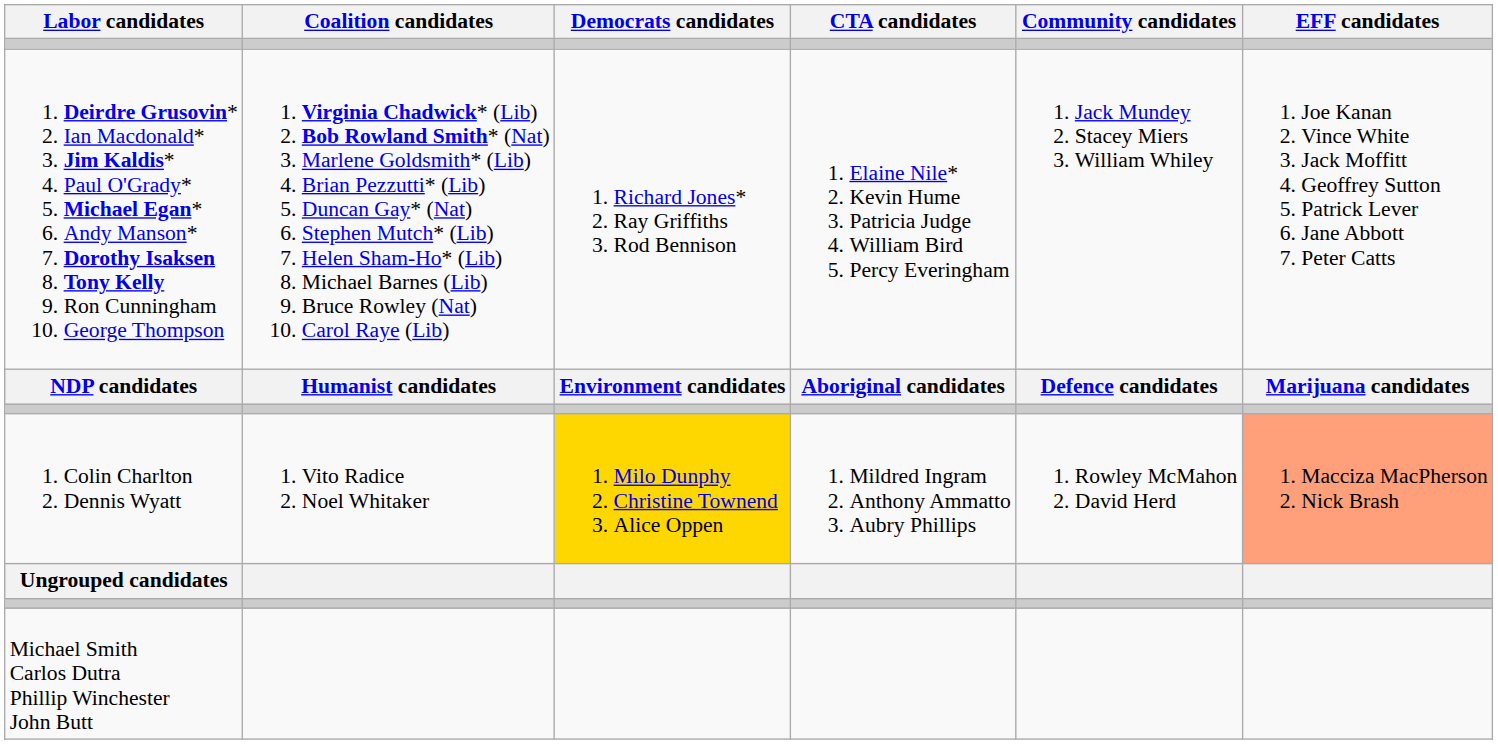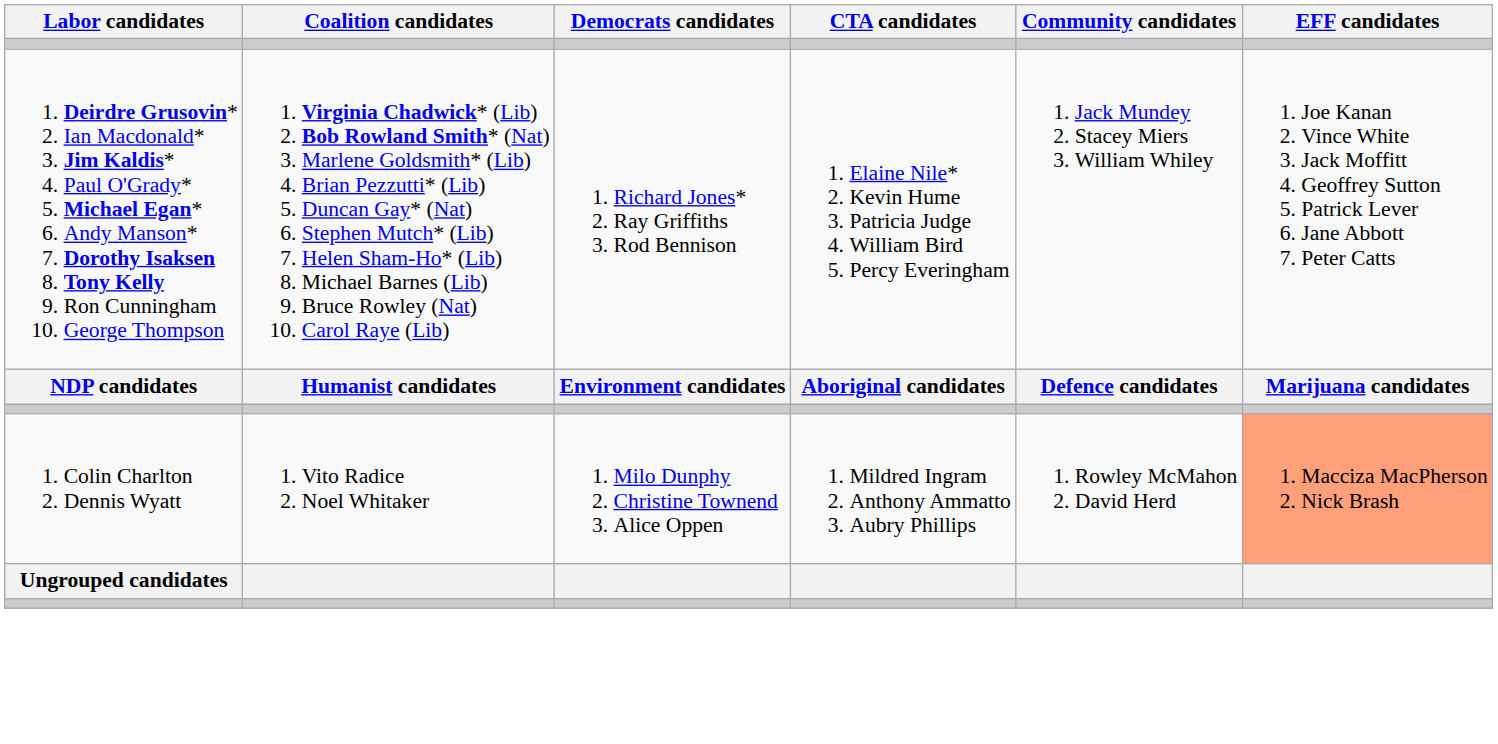Colin Charlton Dennis Wyatt | Democrats candidates: gold background -> no background
- row: Michael Smith Carlos Dutra Phillip Winchester John Butt
